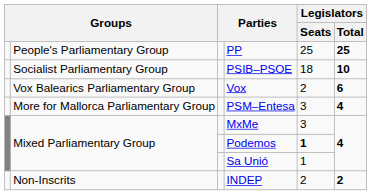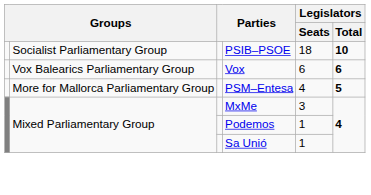- row: People's Parliamentary Group | PP | 25 | 25
Vox | Legislators / Seats: 2 -> 6
PSM–Entesa | Legislators / Seats: 3 -> 4
PSM–Entesa | Legislators / Total: 4 -> 5
Podemos | Legislators / Seats: bold -> normal
- row: Non-Inscrits | INDEP | 2 | 2
